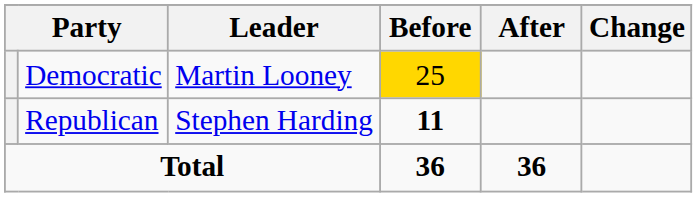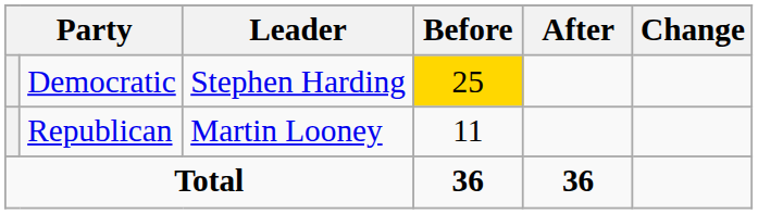Democratic | Leader: Martin Looney -> Stephen Harding
Republican | Leader: Stephen Harding -> Martin Looney
Republican | Before: bold -> normal
